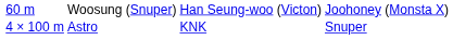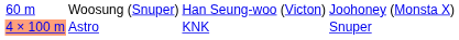Astro | column 1: no background -> lightsalmon background
